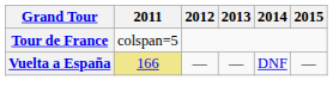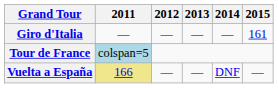+ row: Giro d'Italia | — | — | — | — | 161
Tour de France | 2011: no background -> lightblue background
